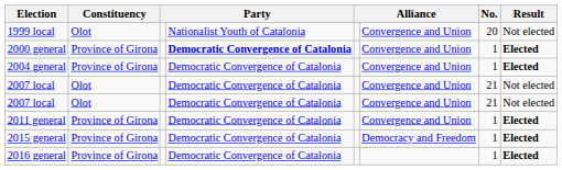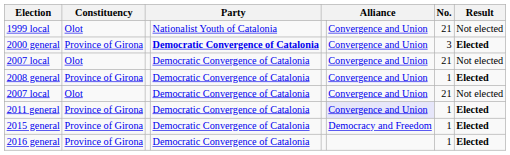1999 local | No.: 20 -> 21
2000 general | No.: 1 -> 3
- row: 2004 general | Province of Girona | Democratic Convergence of Catalonia | Convergence and Union | 1 | Elected
+ row: 2008 general | Province of Girona | Democratic Convergence of Catalonia | Convergence and Union | 1 | Elected
2011 general | column 6: no background -> lavender background
